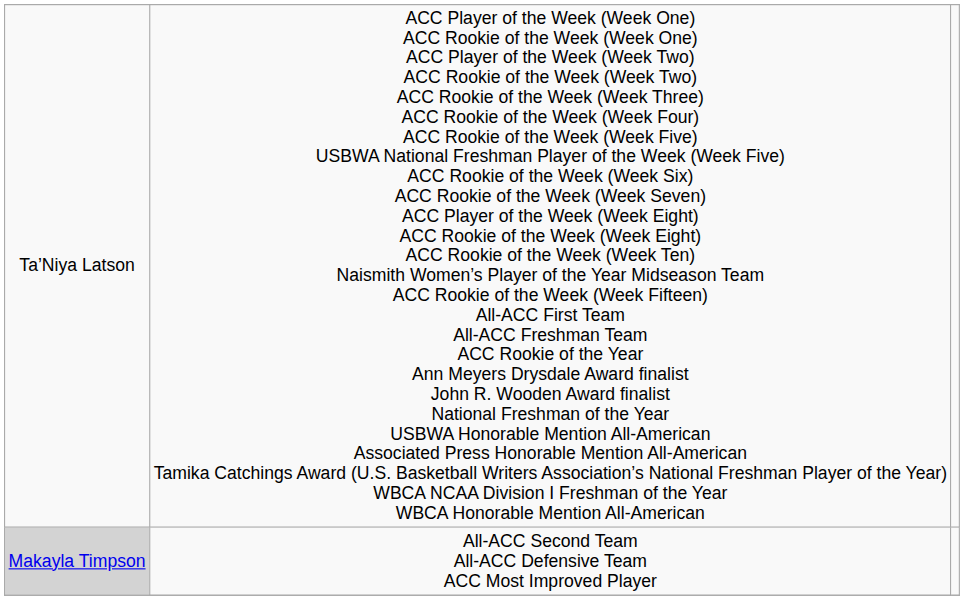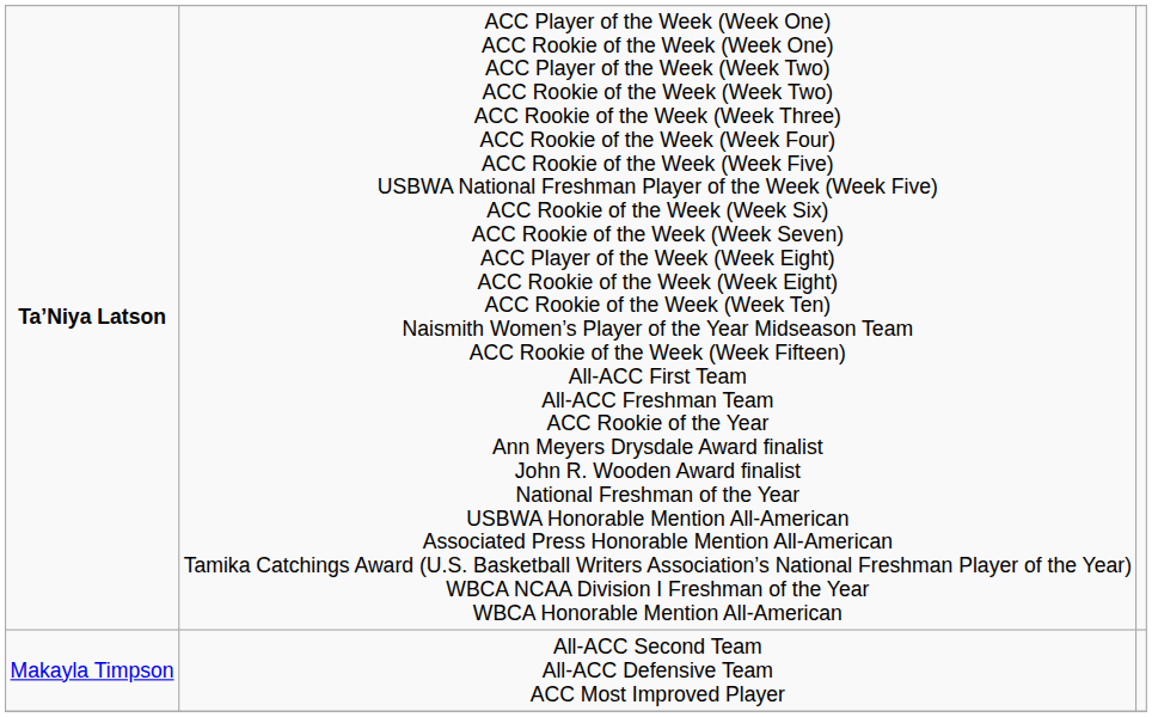row 1 | column 1: normal -> bold
row 2 | column 1: lightgrey background -> no background
